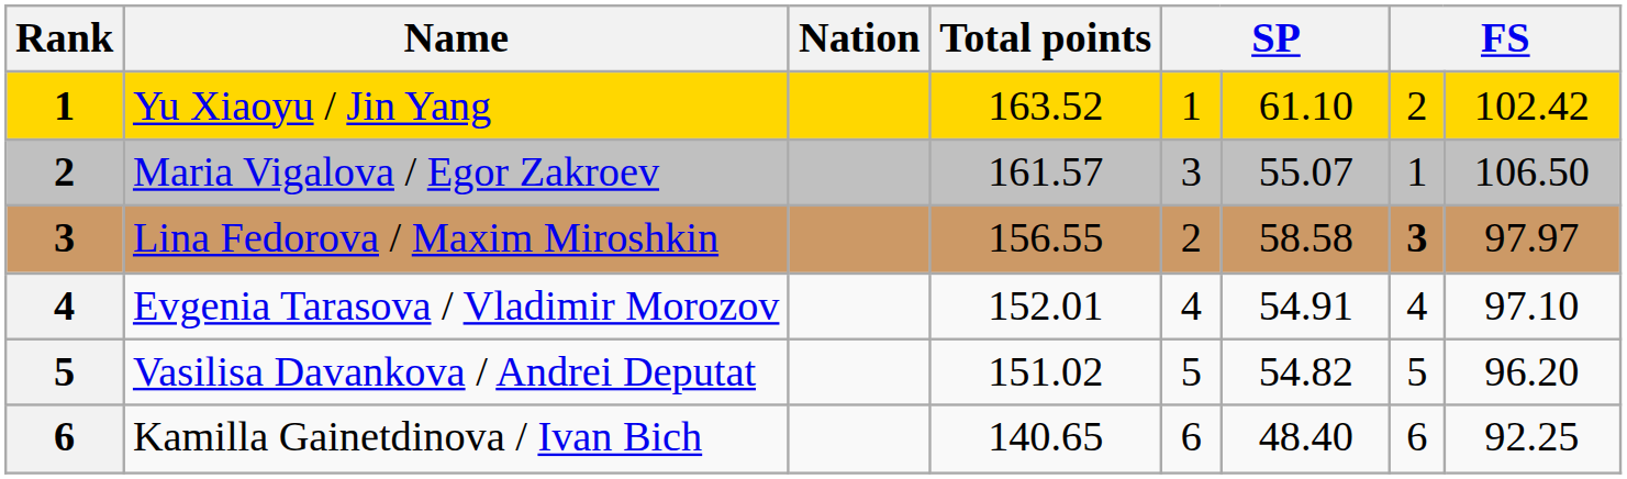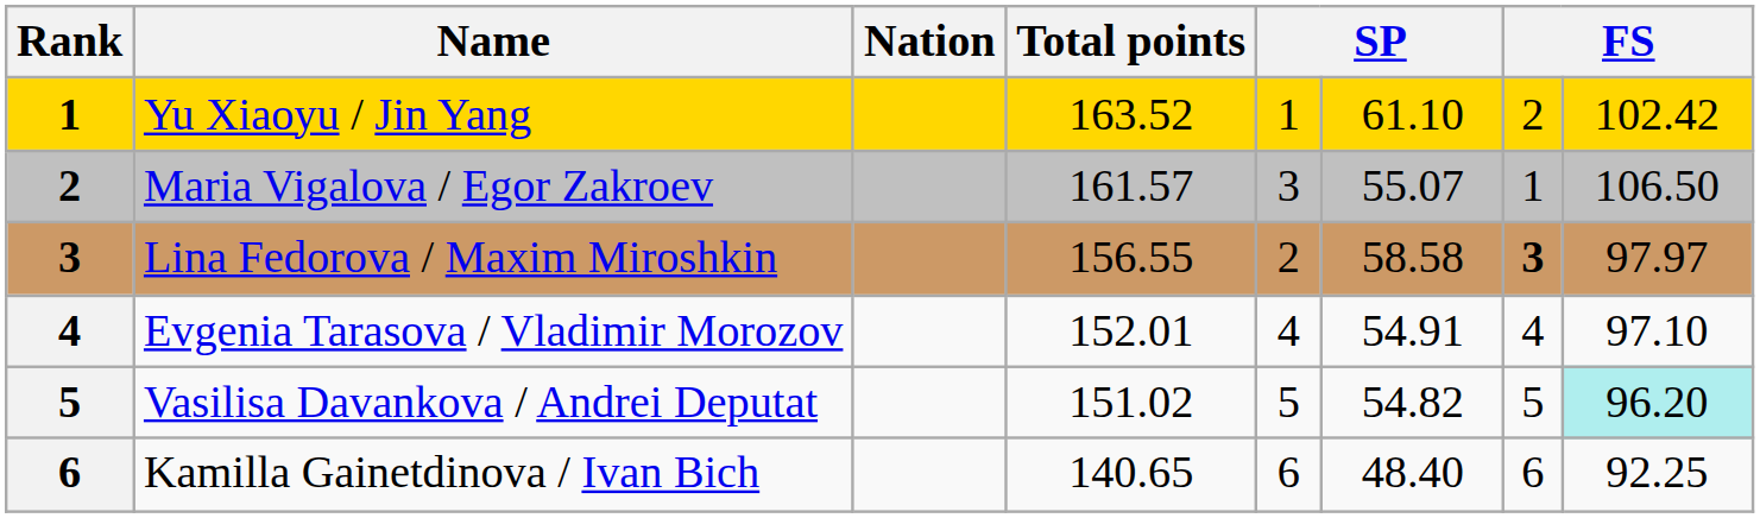Vasilisa Davankova / Andrei Deputat | column 8: no background -> paleturquoise background
